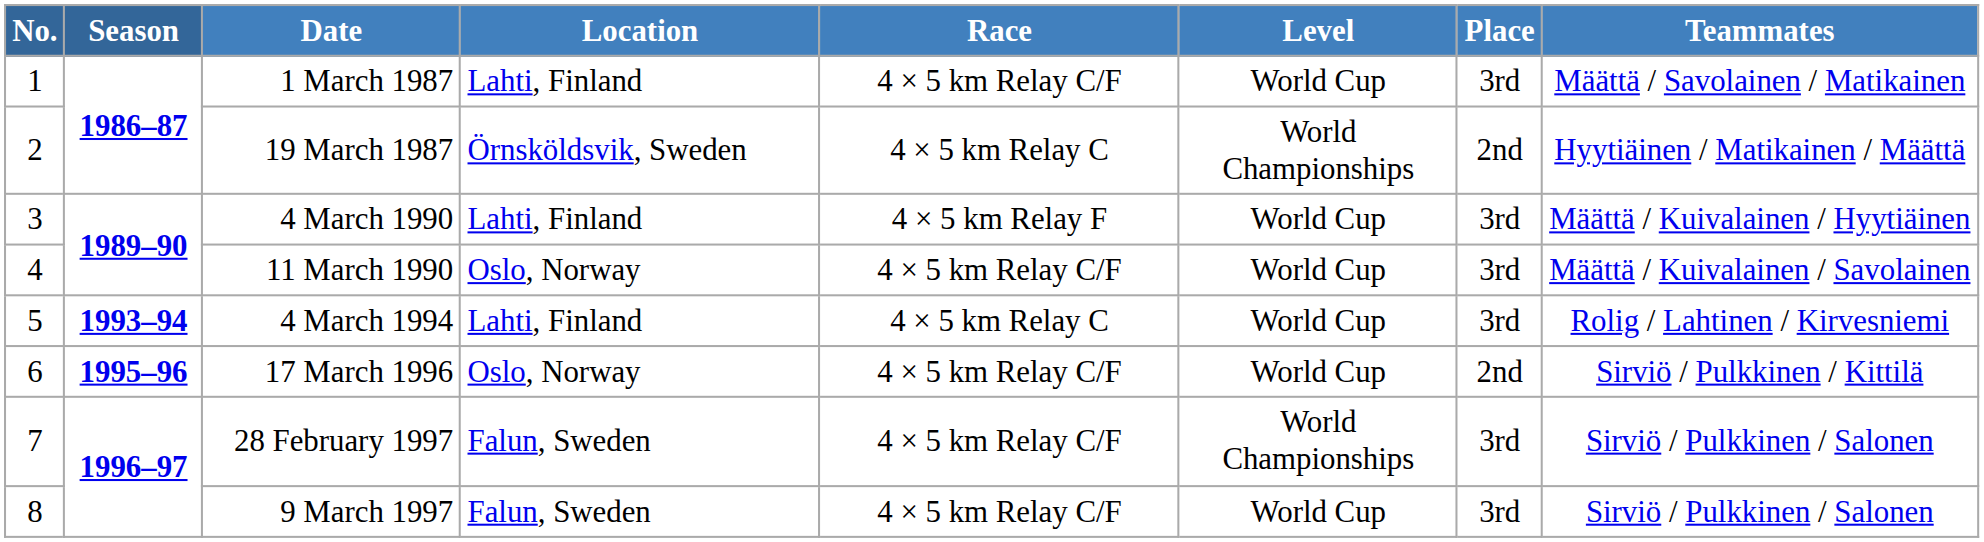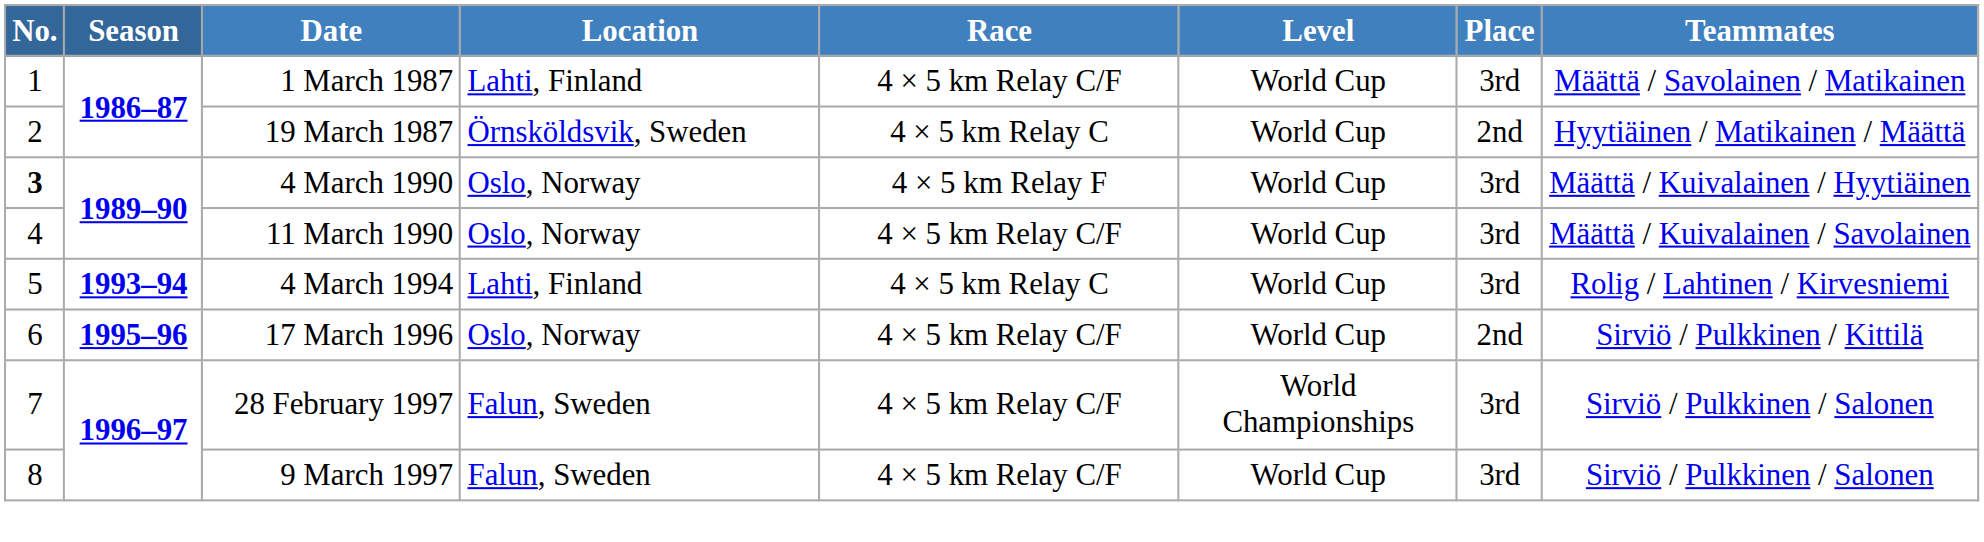19 March 1987 | Level: World Championships -> World Cup
4 March 1990 | No.: normal -> bold
4 March 1990 | Location: Lahti, Finland -> Oslo, Norway
